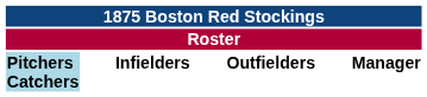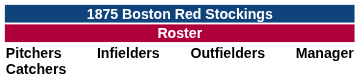Pitchers Catchers | column 1: lightblue background -> no background
